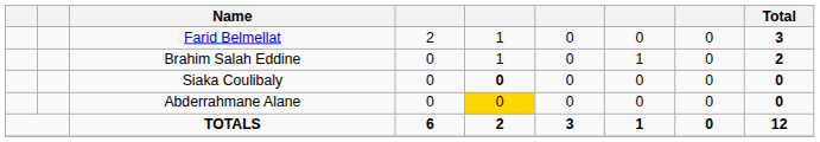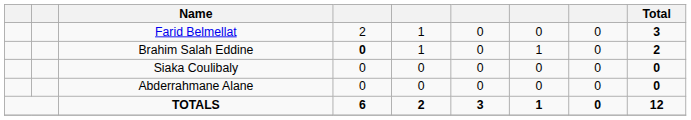Brahim Salah Eddine | column 4: normal -> bold
Siaka Coulibaly | column 5: bold -> normal
Abderrahmane Alane | column 5: gold background -> no background
